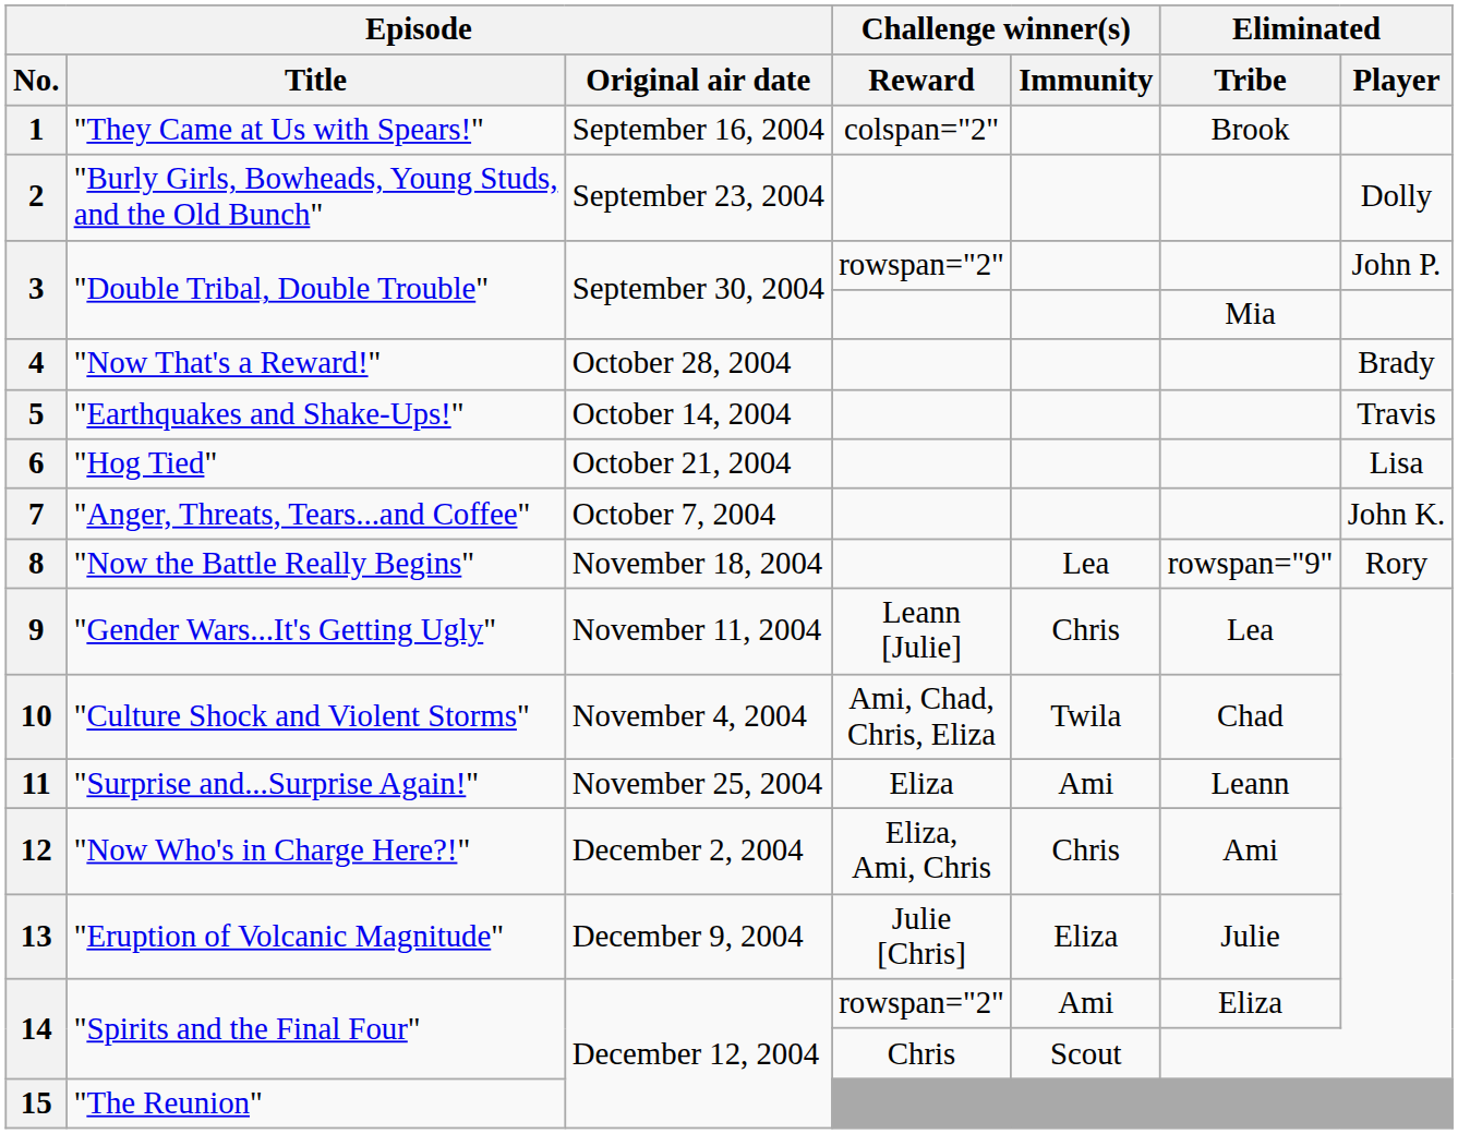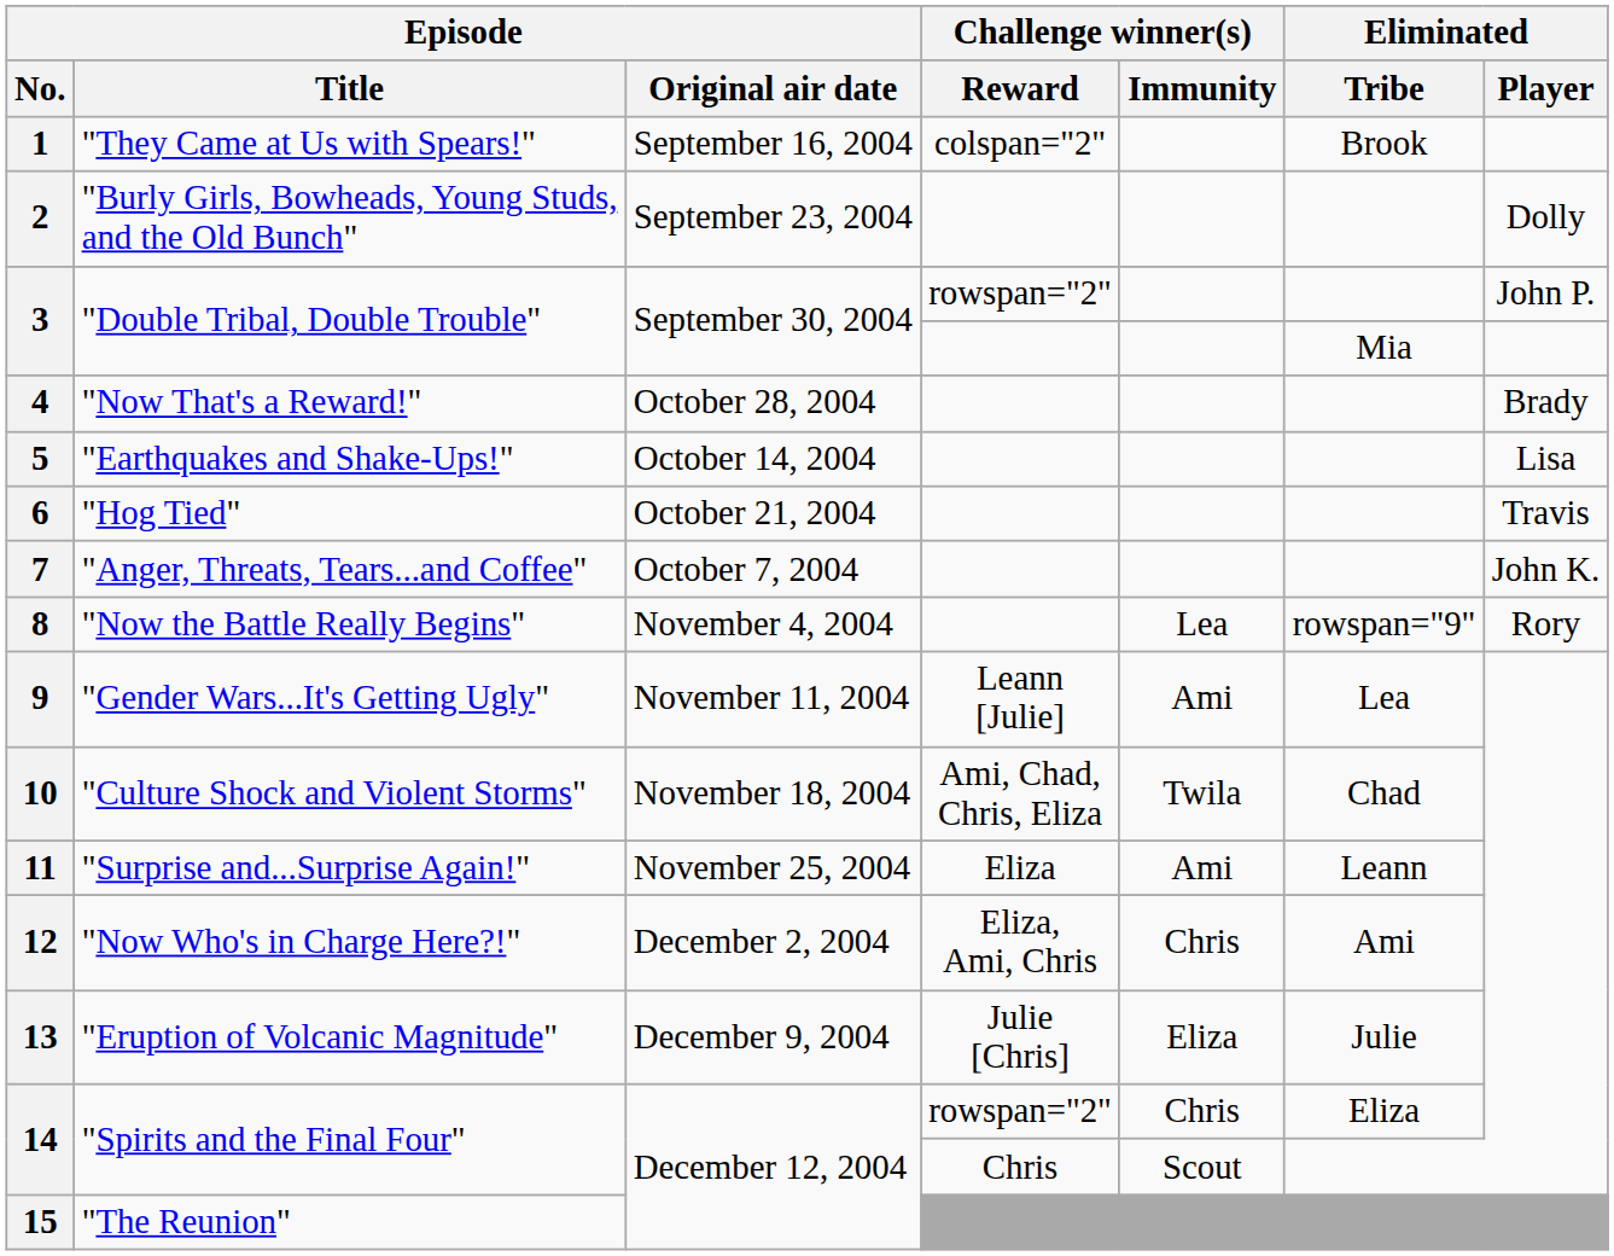5 | Eliminated / Player: Travis -> Lisa
6 | Eliminated / Player: Lisa -> Travis
8 | Episode / Original air date: November 18, 2004 -> November 4, 2004
9 | Challenge winner(s) / Immunity: Chris -> Ami
10 | Episode / Original air date: November 4, 2004 -> November 18, 2004
14 / rowspan="2" | Challenge winner(s) / Immunity: Ami -> Chris
